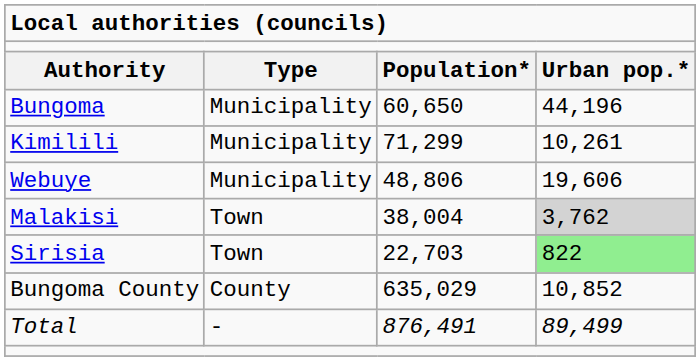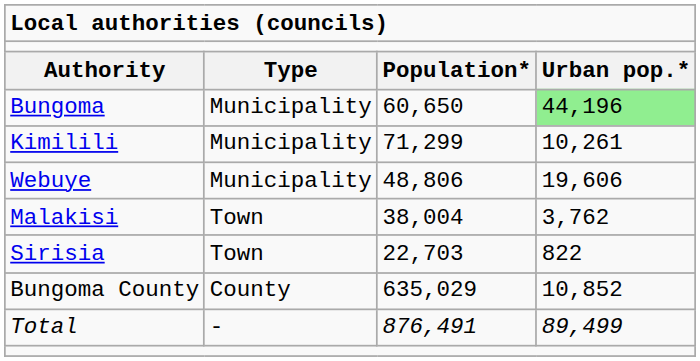Bungoma | column 4: no background -> lightgreen background
Malakisi | column 4: lightgrey background -> no background
Sirisia | column 4: lightgreen background -> no background
